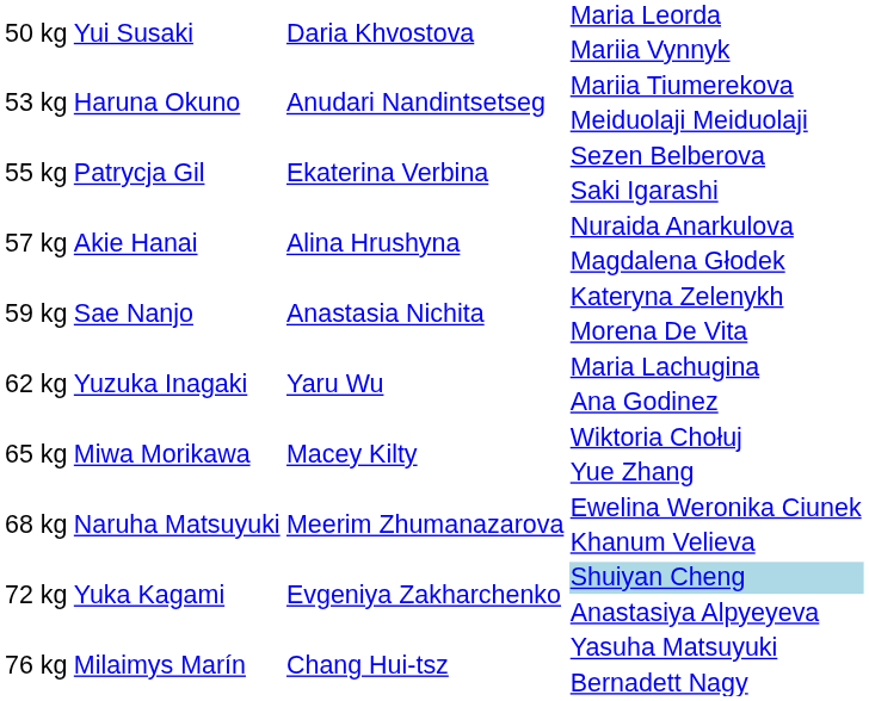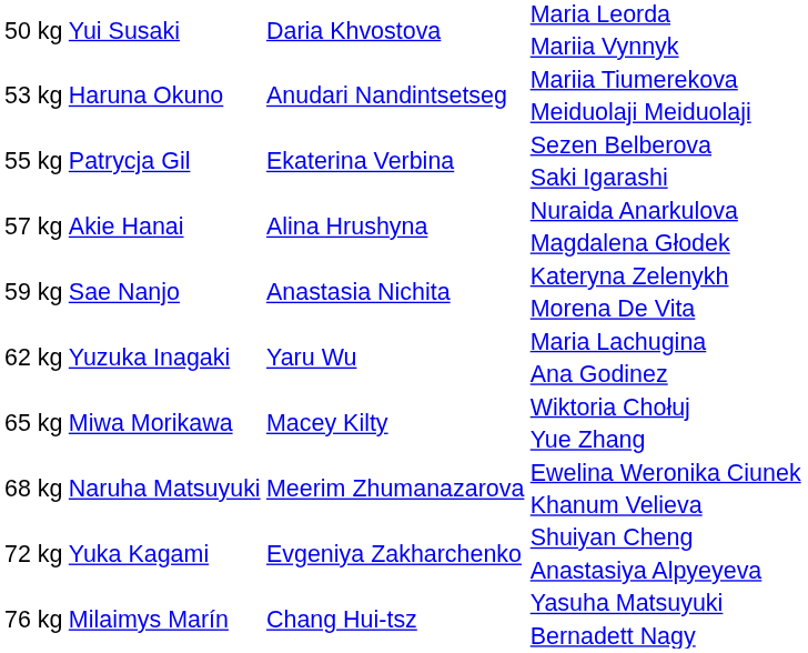Shuiyan Cheng | column 4: lightblue background -> no background
